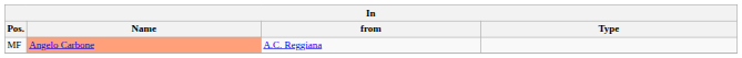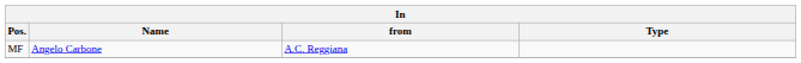MF | Name: lightsalmon background -> no background
